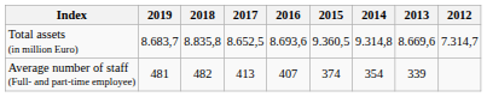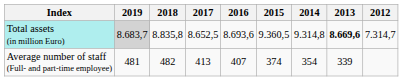row 2 | Index: no background -> paleturquoise background
row 2 | 2019: no background -> lightgrey background
row 2 | 2013: normal -> bold
